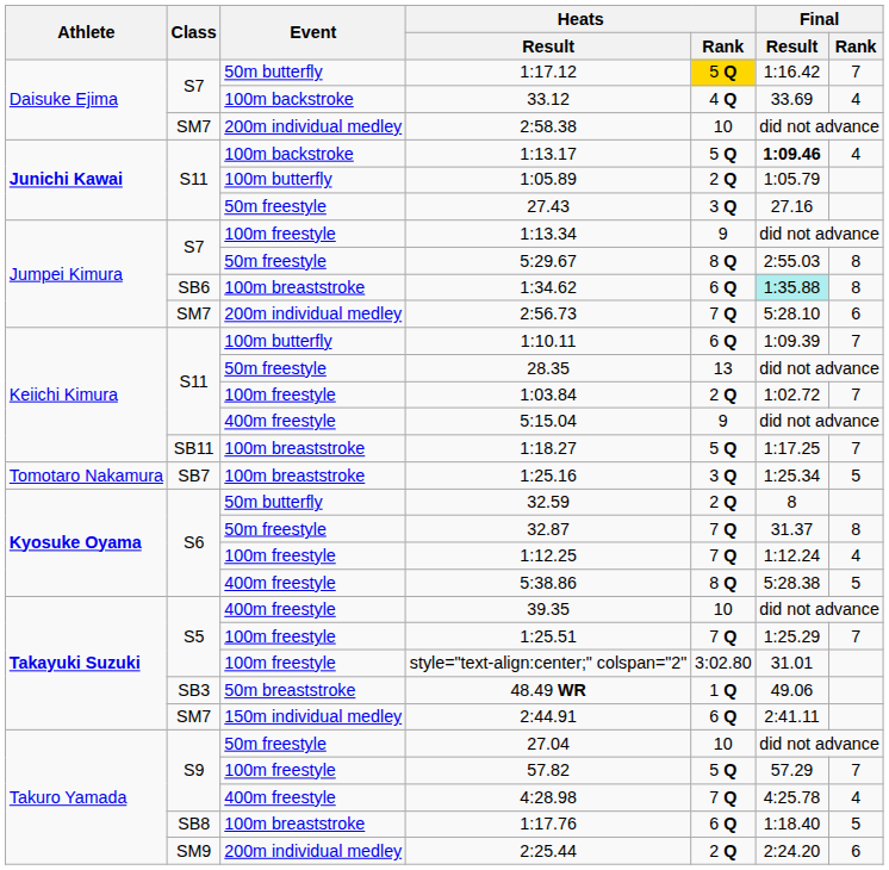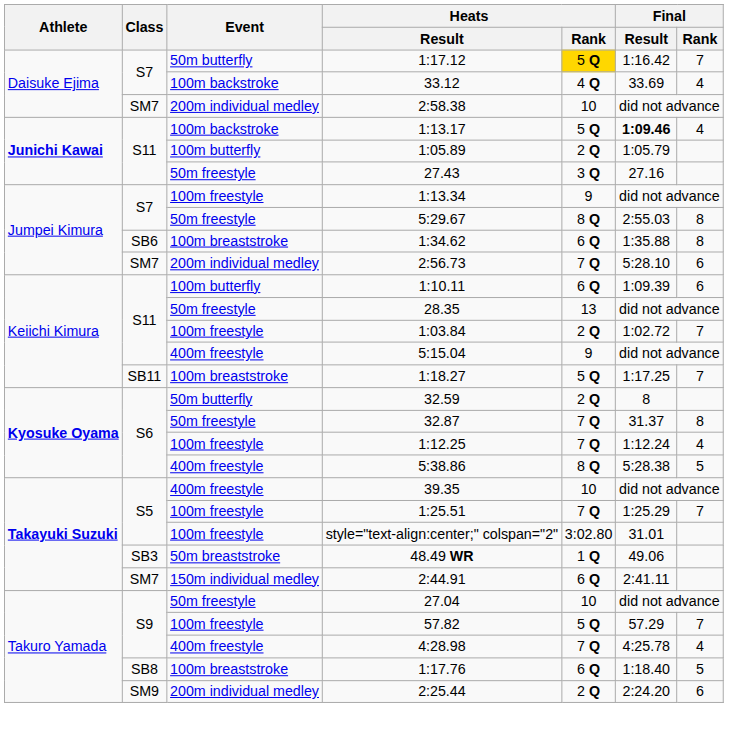1:34.62 | Final / Result: paleturquoise background -> no background
1:10.11 | Final / Rank: 7 -> 6
- row: Tomotaro Nakamura | SB7 | 100m breaststroke | 1:25.16 | 3 Q | 1:25.34 | 5
